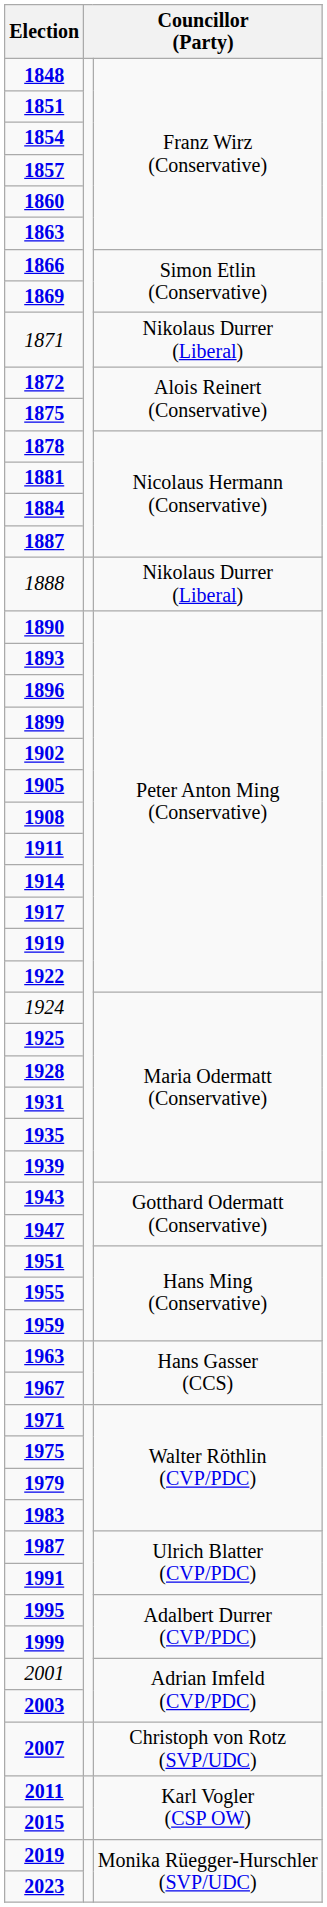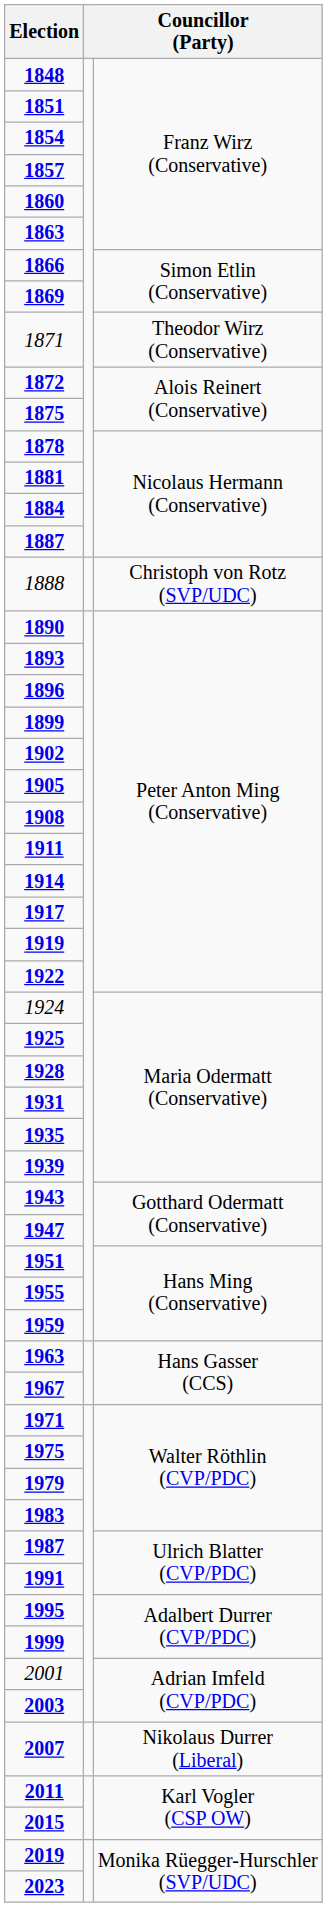1871 | column 3: Nikolaus Durrer (Liberal) -> Theodor Wirz (Conservative)
1888 | column 3: Nikolaus Durrer (Liberal) -> Christoph von Rotz (SVP/UDC)
2007 | column 3: Christoph von Rotz (SVP/UDC) -> Nikolaus Durrer (Liberal)
